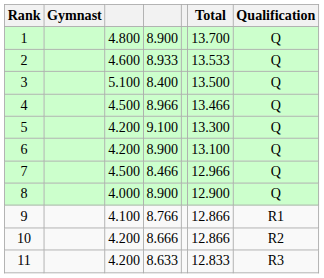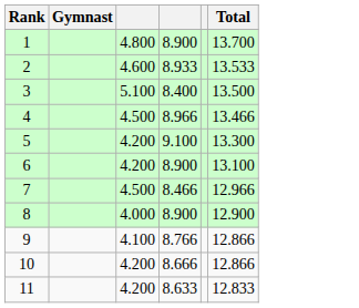- column: Qualification | Q | Q | Q | Q | Q | Q | Q | Q | R1 | R2 | R3
